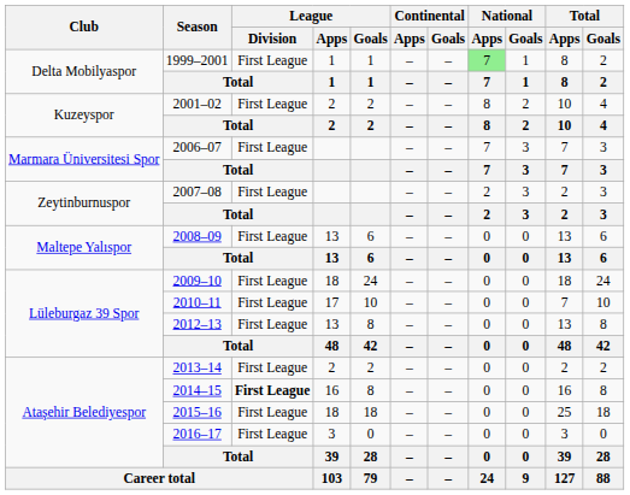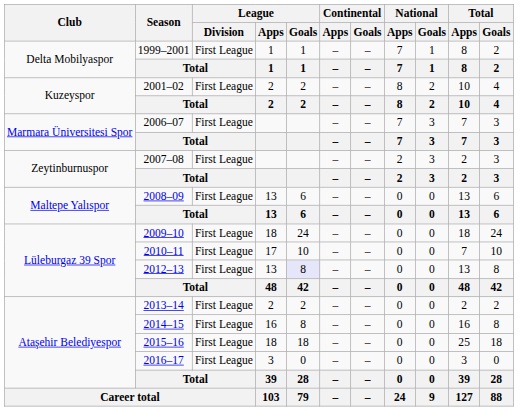1999–2001 | National / Apps: lightgreen background -> no background
2012–13 | League / Goals: no background -> lavender background
2014–15 | League / Division: bold -> normal
